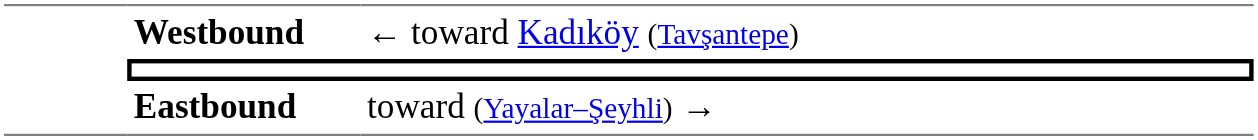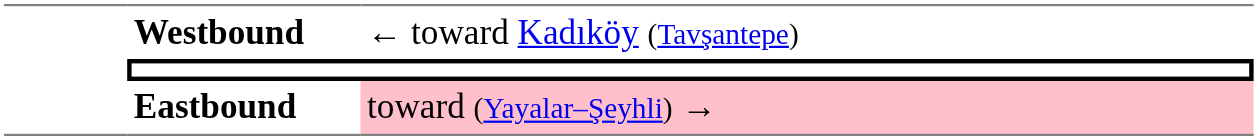Eastbound | column 2: no background -> pink background
